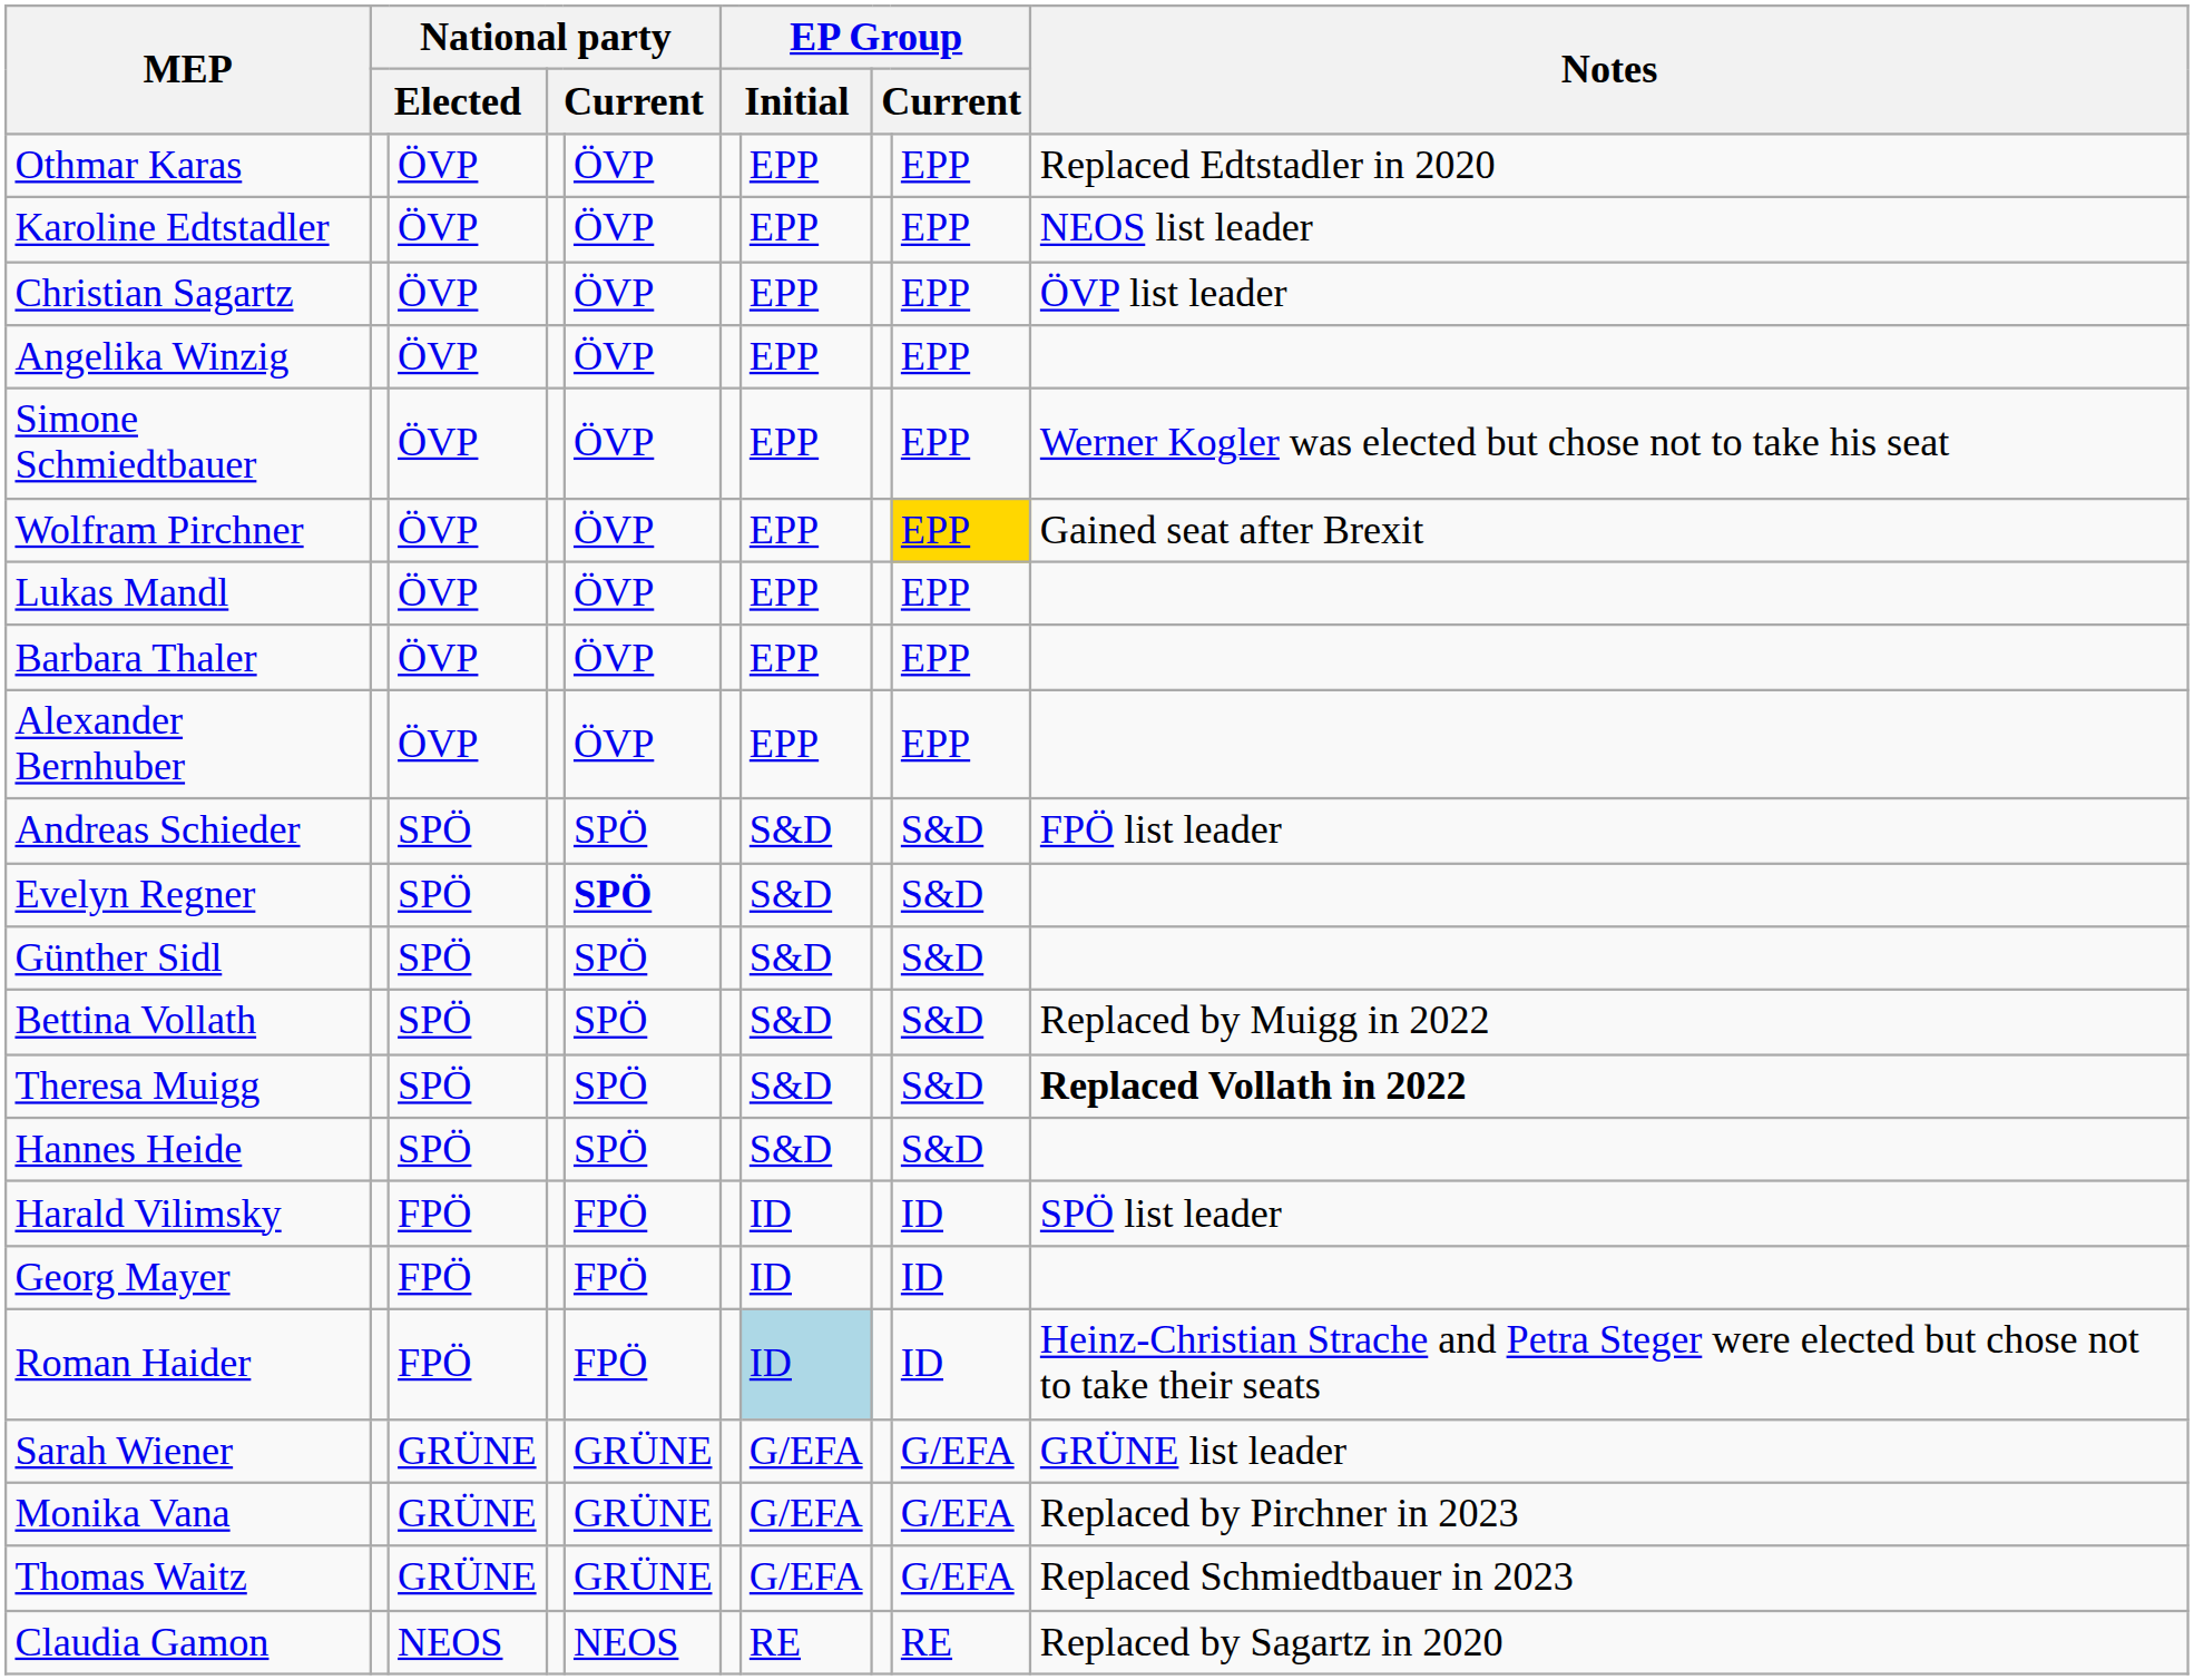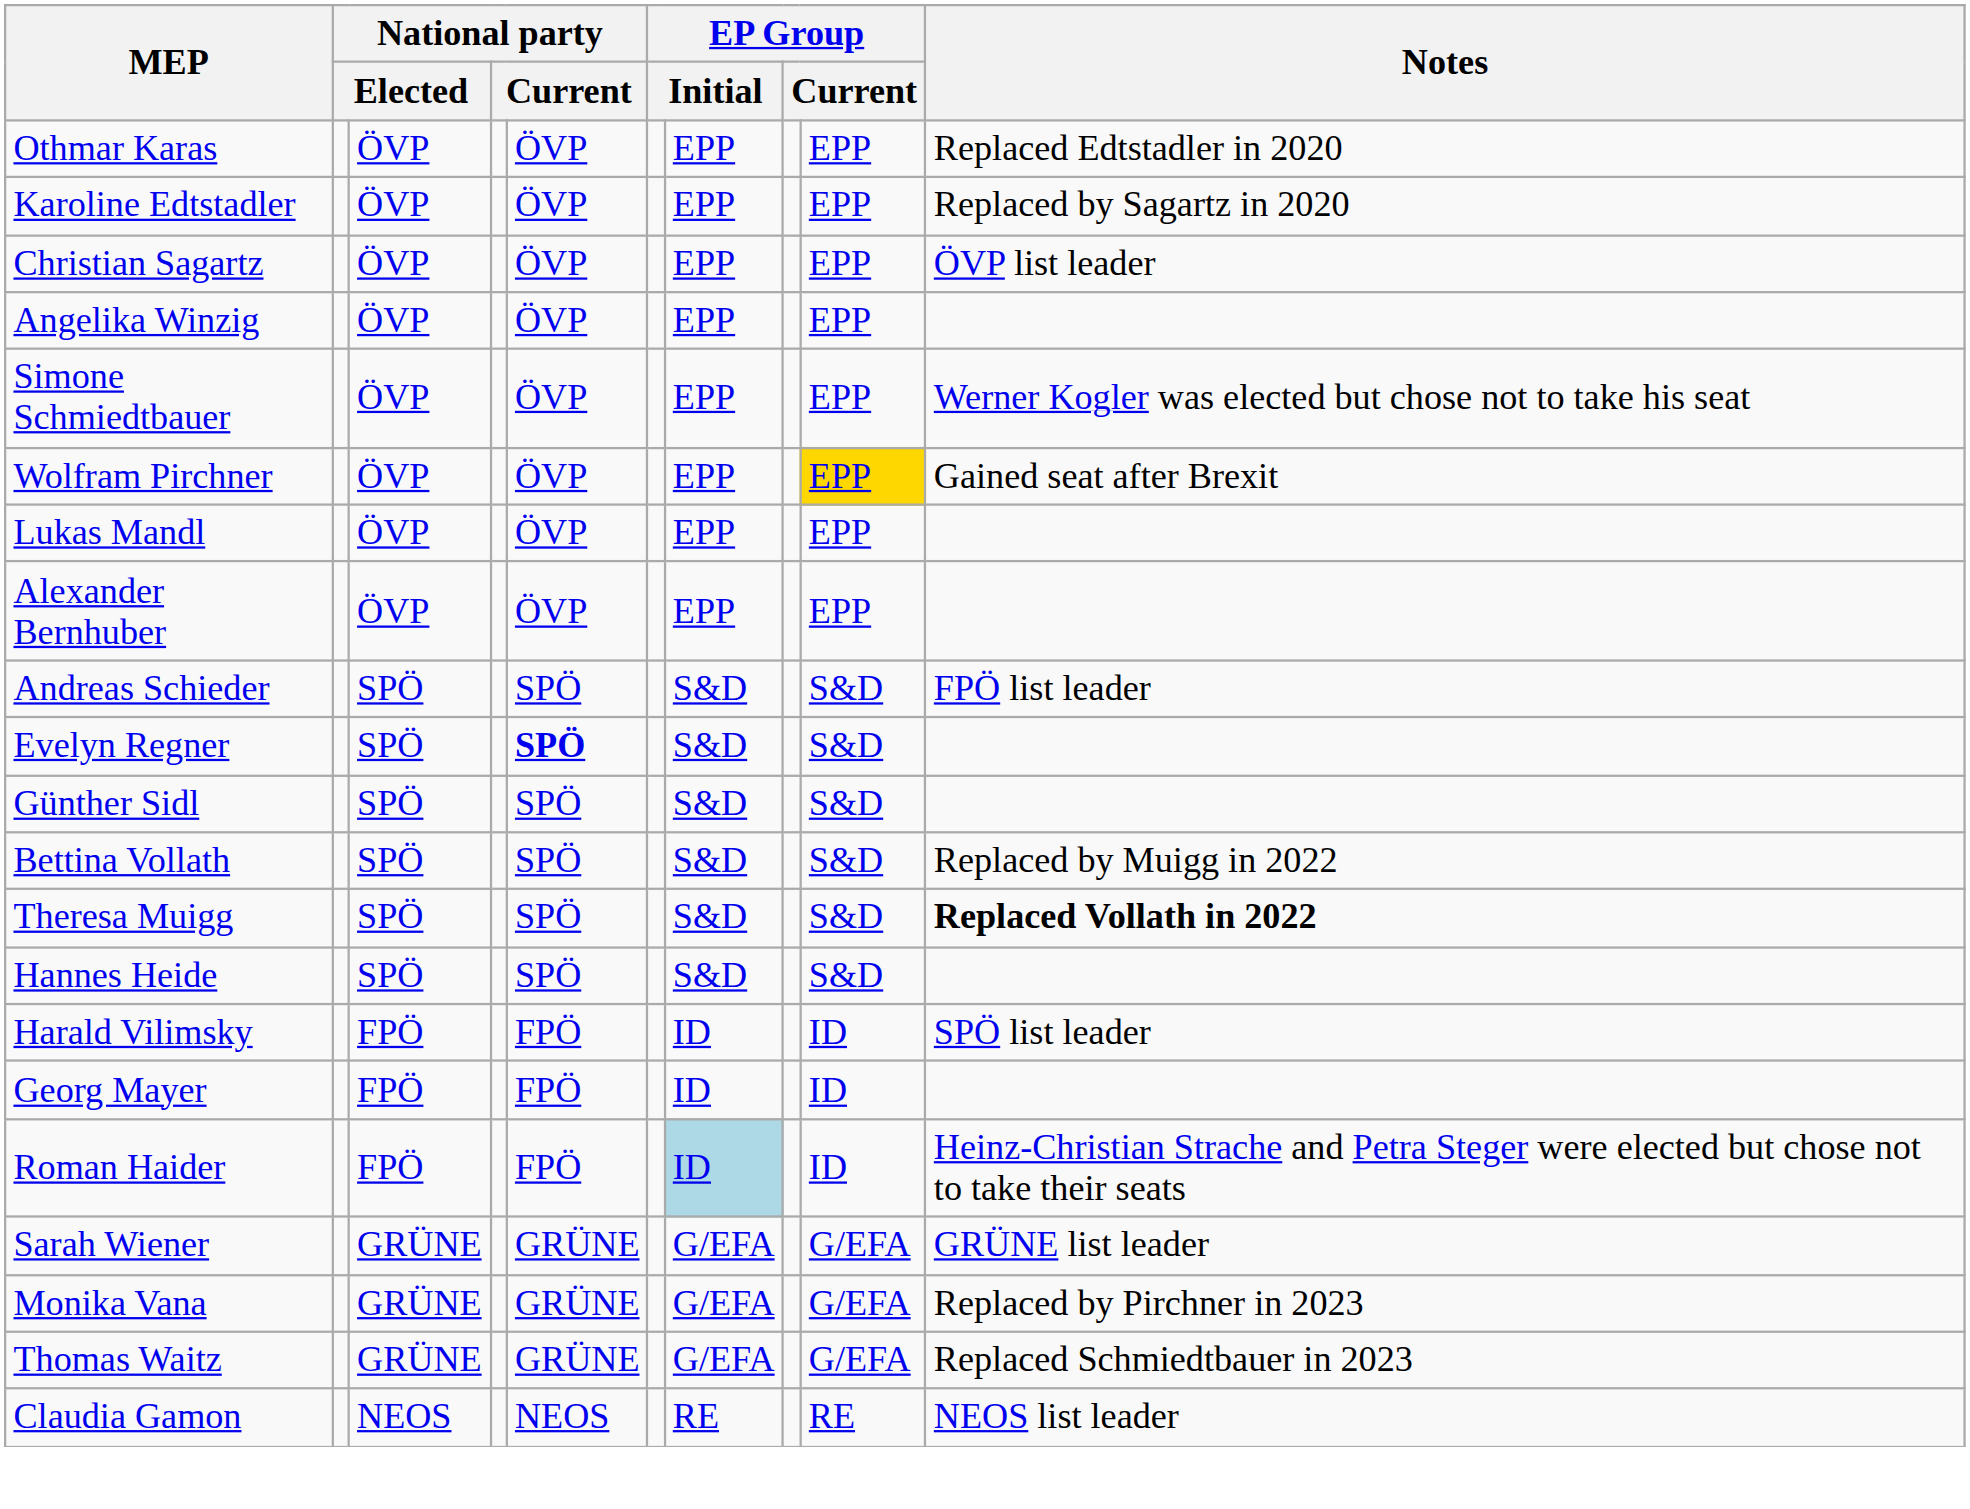Karoline Edtstadler | Notes: NEOS list leader -> Replaced by Sagartz in 2020
- row: Barbara Thaler | ÖVP | ÖVP | EPP | EPP
Claudia Gamon | Notes: Replaced by Sagartz in 2020 -> NEOS list leader
